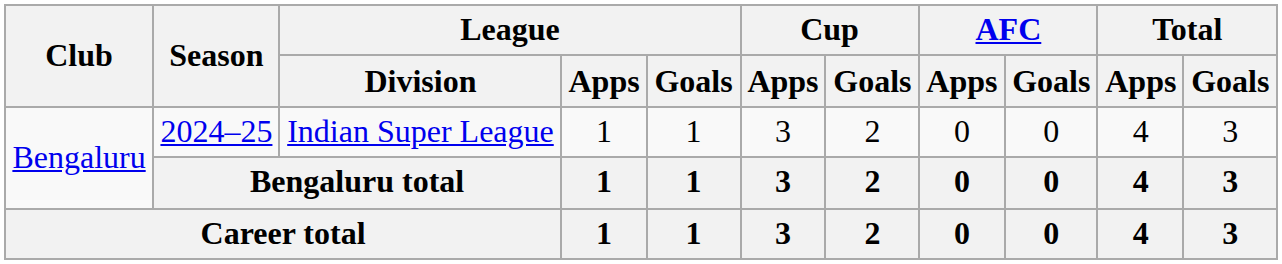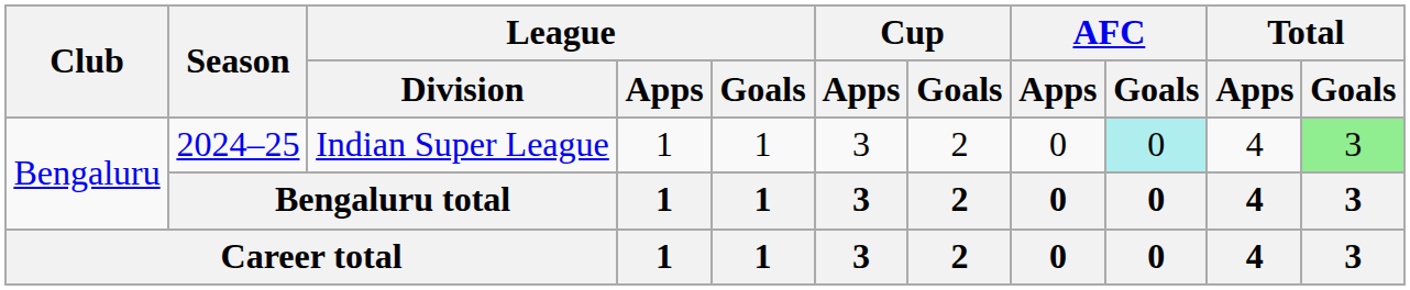Bengaluru / Indian Super League | AFC / Goals: no background -> paleturquoise background
Bengaluru / Indian Super League | Total / Goals: no background -> lightgreen background
